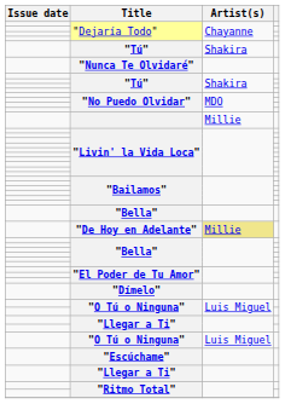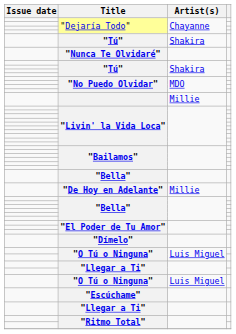"De Hoy en Adelante" | Artist(s): khaki background -> no background
